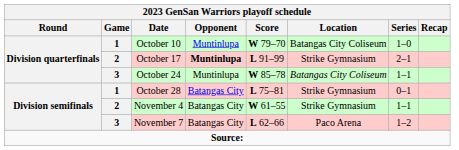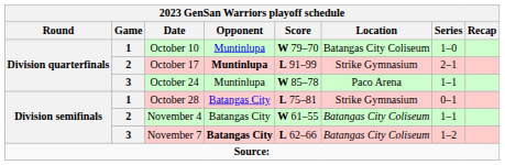October 24 | Location: Batangas City Coliseum -> Paco Arena
November 4 | Location: Strike Gymnasium -> Batangas City Coliseum
November 7 | Opponent: normal -> bold
November 7 | Location: Paco Arena -> Batangas City Coliseum
